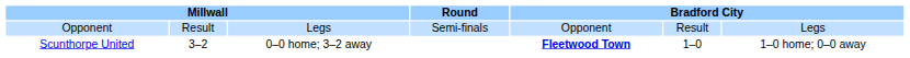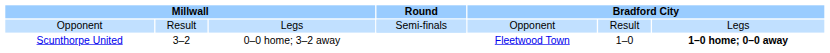Scunthorpe United | column 5: bold -> normal
Scunthorpe United | column 7: normal -> bold
